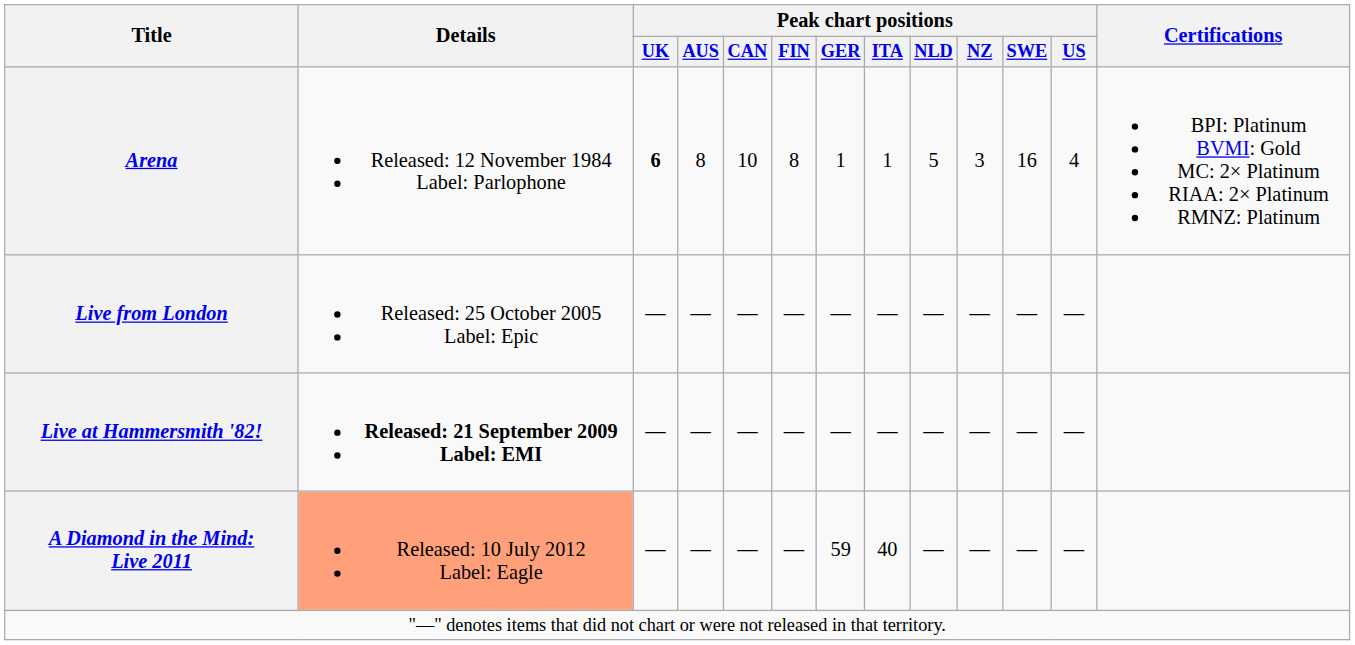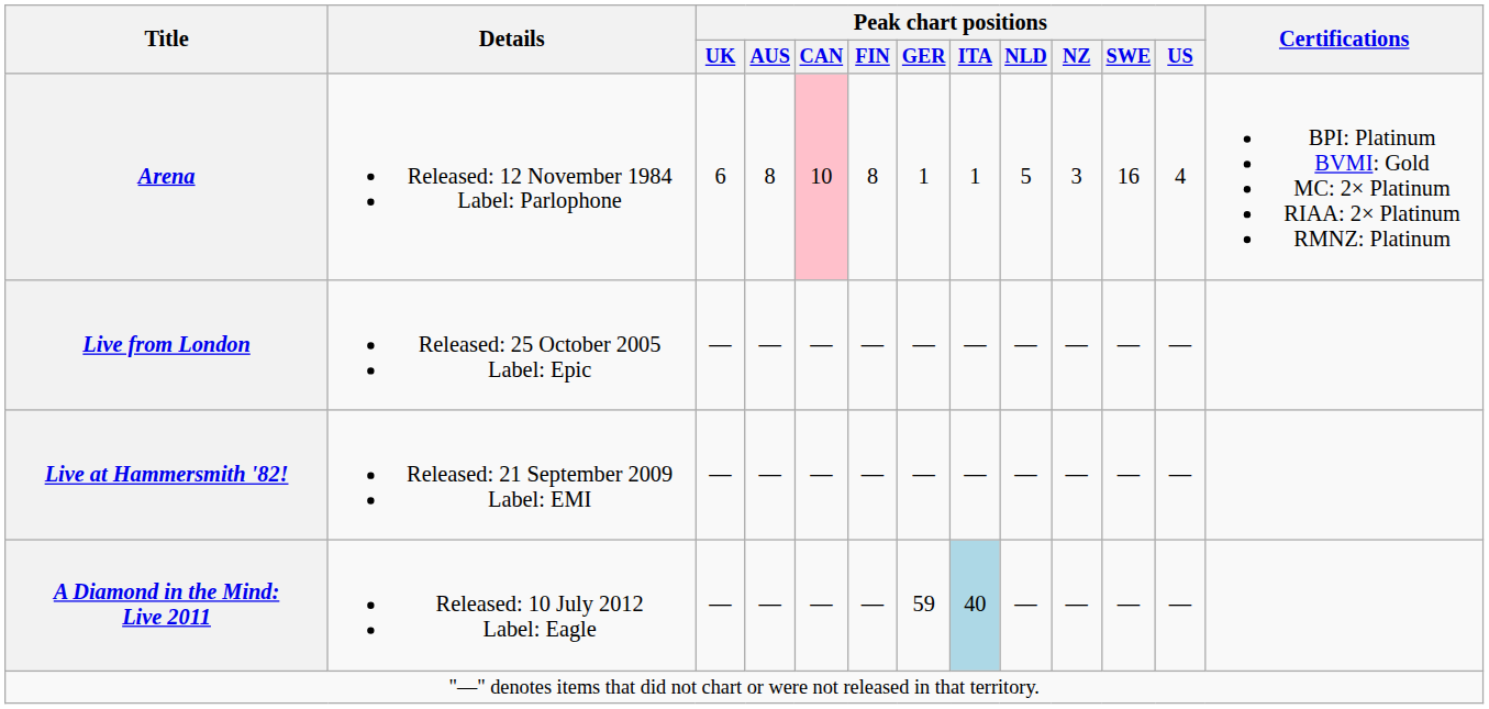Arena | Peak chart positions / UK: bold -> normal
Arena | Peak chart positions / CAN: no background -> pink background
Live at Hammersmith '82! | Details: bold -> normal
A Diamond in the Mind: Live 2011 | Details: lightsalmon background -> no background
A Diamond in the Mind: Live 2011 | Peak chart positions / ITA: no background -> lightblue background
